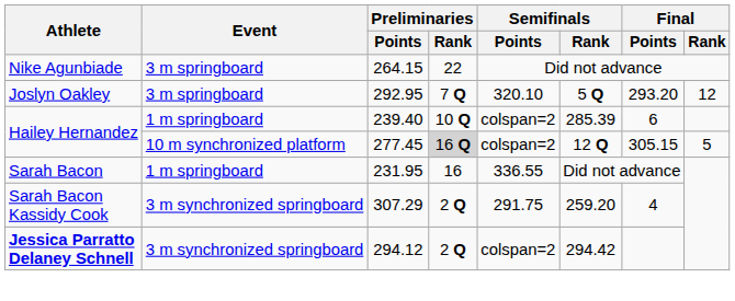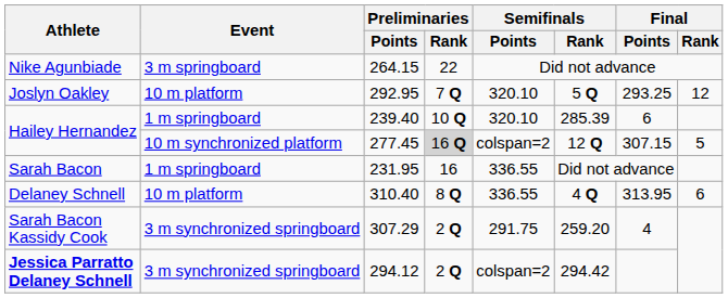292.95 | Event: 3 m springboard -> 10 m platform
292.95 | Final / Points: 293.20 -> 293.25
239.40 | Semifinals / Points: colspan=2 -> 320.10
277.45 | Final / Points: 305.15 -> 307.15
+ row: Delaney Schnell | 10 m platform | 310.40 | 8 Q | 336.55 | 4 Q | 313.95 | 6
